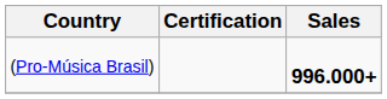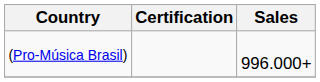(Pro-Música Brasil) | Sales: bold -> normal
